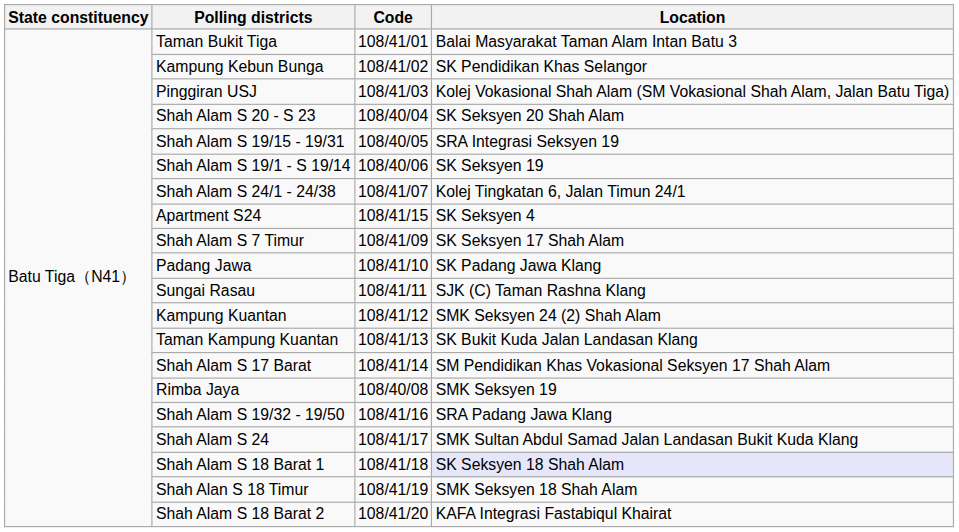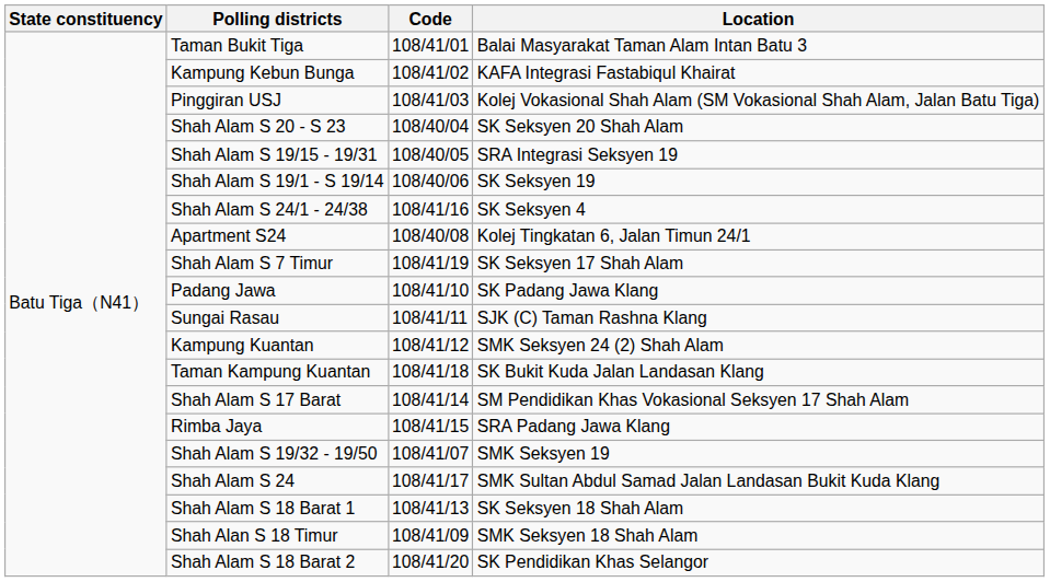Kampung Kebun Bunga | Location: SK Pendidikan Khas Selangor -> KAFA Integrasi Fastabiqul Khairat
Shah Alam S 24/1 - 24/38 | Code: 108/41/07 -> 108/41/16
Shah Alam S 24/1 - 24/38 | Location: Kolej Tingkatan 6, Jalan Timun 24/1 -> SK Seksyen 4
Apartment S24 | Code: 108/41/15 -> 108/40/08
Apartment S24 | Location: SK Seksyen 4 -> Kolej Tingkatan 6, Jalan Timun 24/1
Shah Alam S 7 Timur | Code: 108/41/09 -> 108/41/19
Taman Kampung Kuantan | Code: 108/41/13 -> 108/41/18
Rimba Jaya | Code: 108/40/08 -> 108/41/15
Rimba Jaya | Location: SMK Seksyen 19 -> SRA Padang Jawa Klang
Shah Alam S 19/32 - 19/50 | Code: 108/41/16 -> 108/41/07
Shah Alam S 19/32 - 19/50 | Location: SRA Padang Jawa Klang -> SMK Seksyen 19
Shah Alam S 18 Barat 1 | Code: 108/41/18 -> 108/41/13
Shah Alam S 18 Barat 1 | Location: lavender background -> no background
Shah Alan S 18 Timur | Code: 108/41/19 -> 108/41/09
Shah Alam S 18 Barat 2 | Location: KAFA Integrasi Fastabiqul Khairat -> SK Pendidikan Khas Selangor
